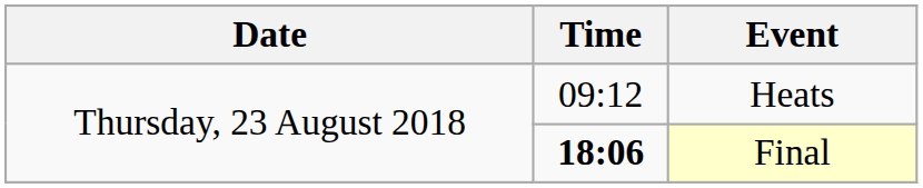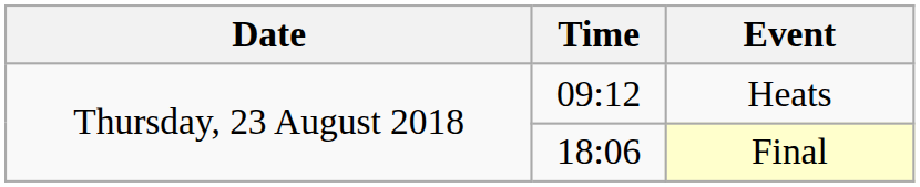Final | Time: bold -> normal
